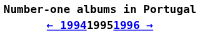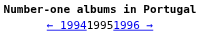row 2 | column 1: bold -> normal
